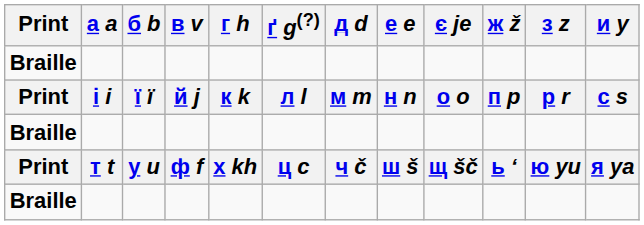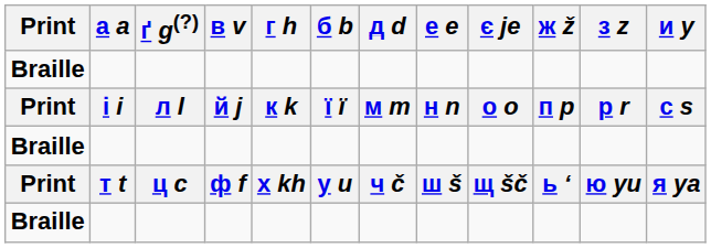columns swapped: б b <-> ґ g(?)
